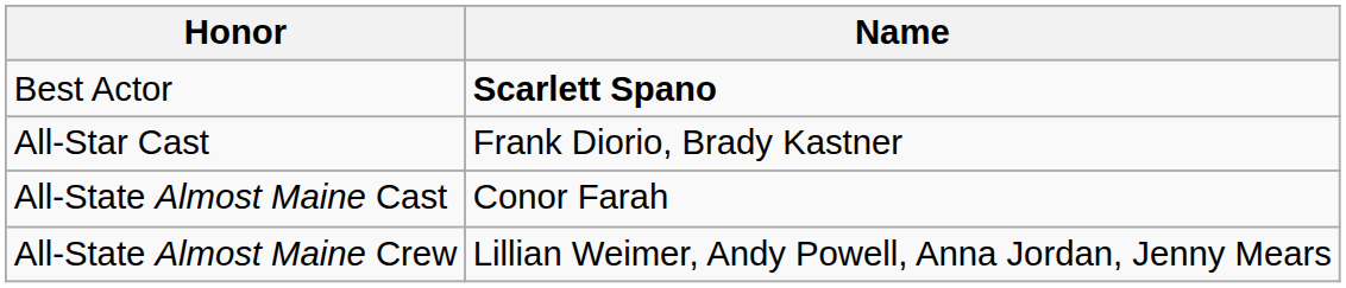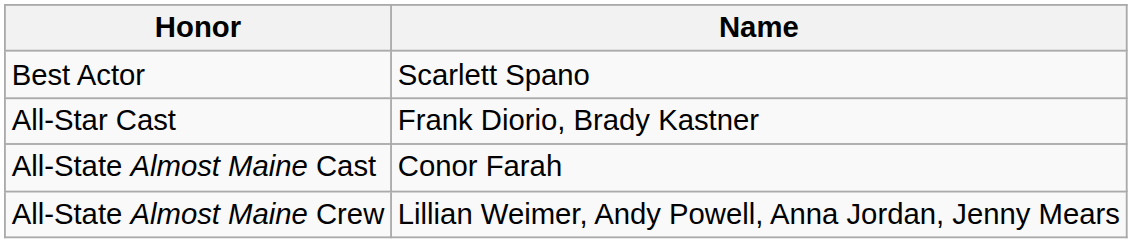Best Actor | Name: bold -> normal
